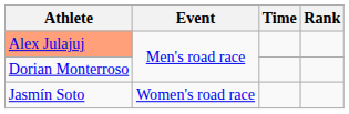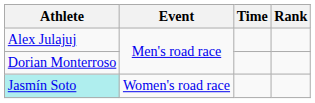Alex Julajuj | Athlete: lightsalmon background -> no background
Jasmín Soto | Athlete: no background -> paleturquoise background
